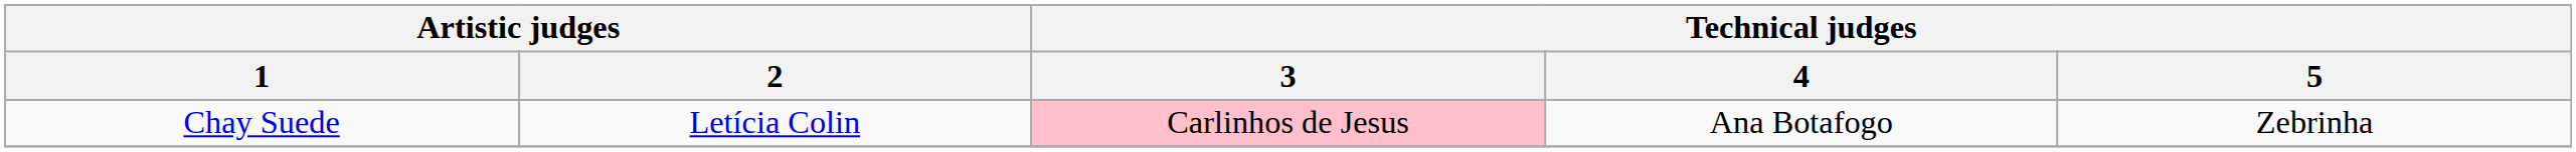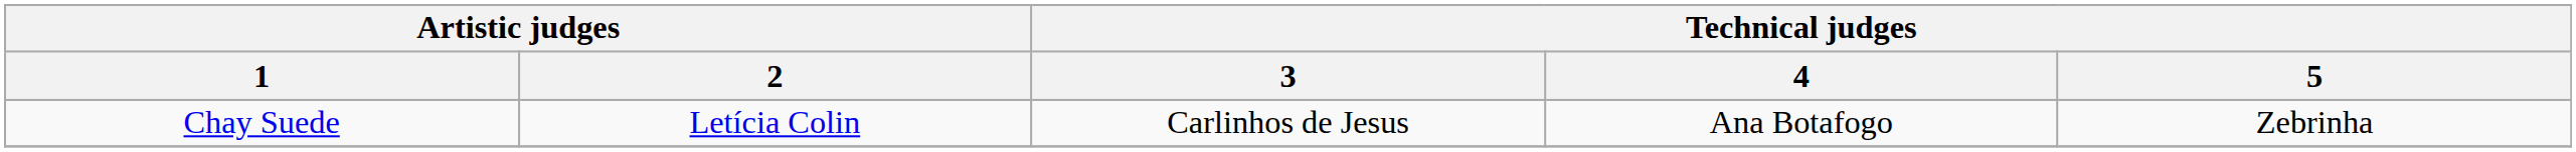Chay Suede | Technical judges / 3: pink background -> no background
